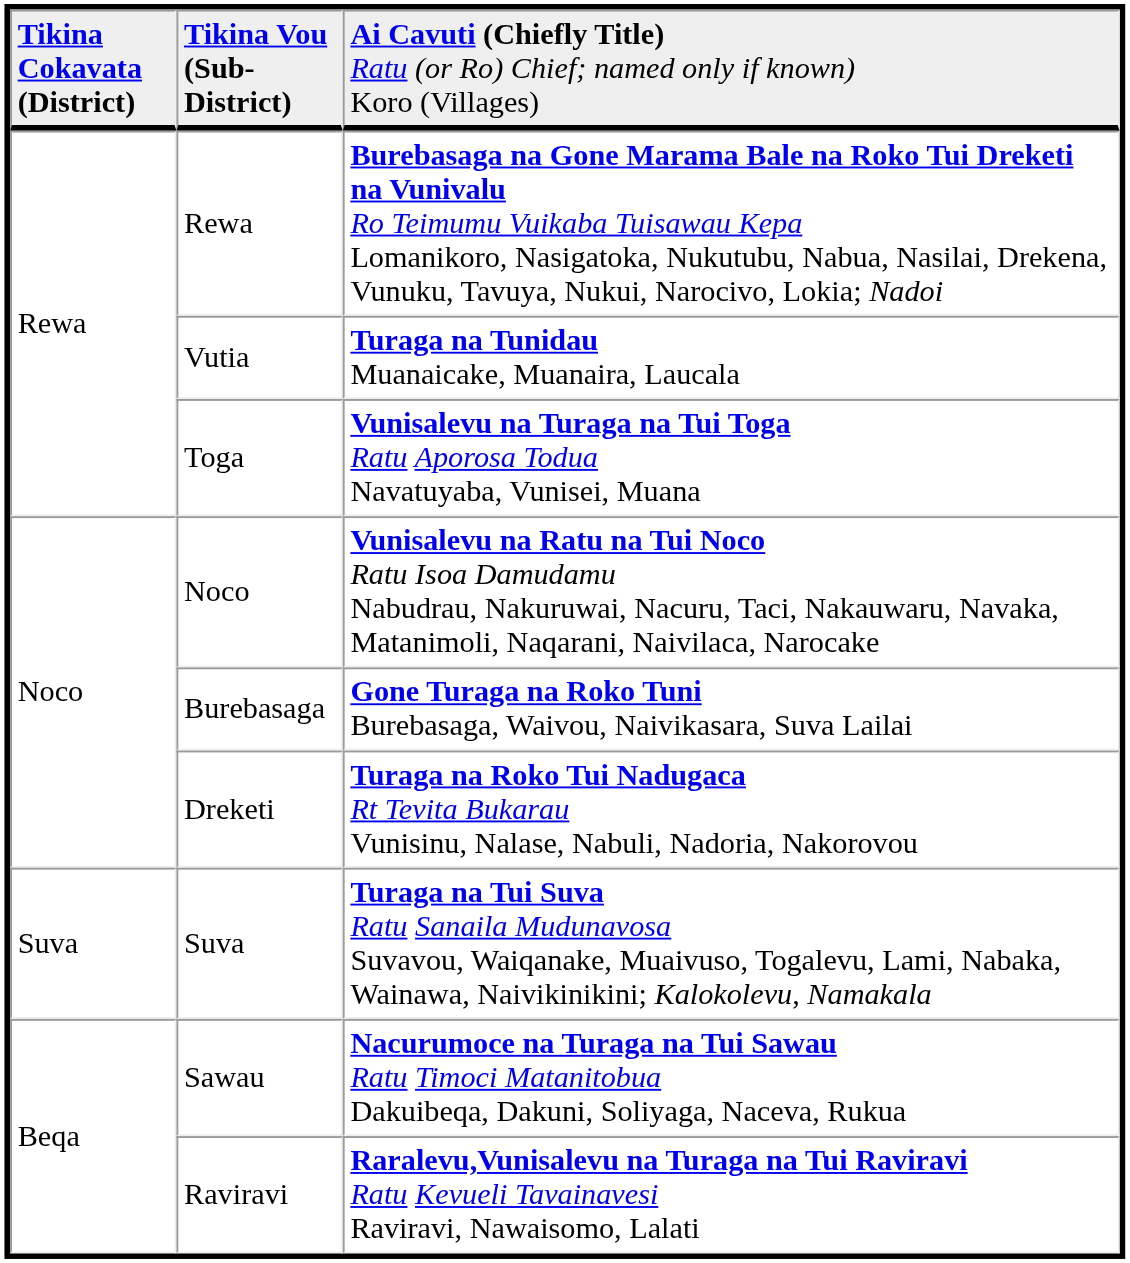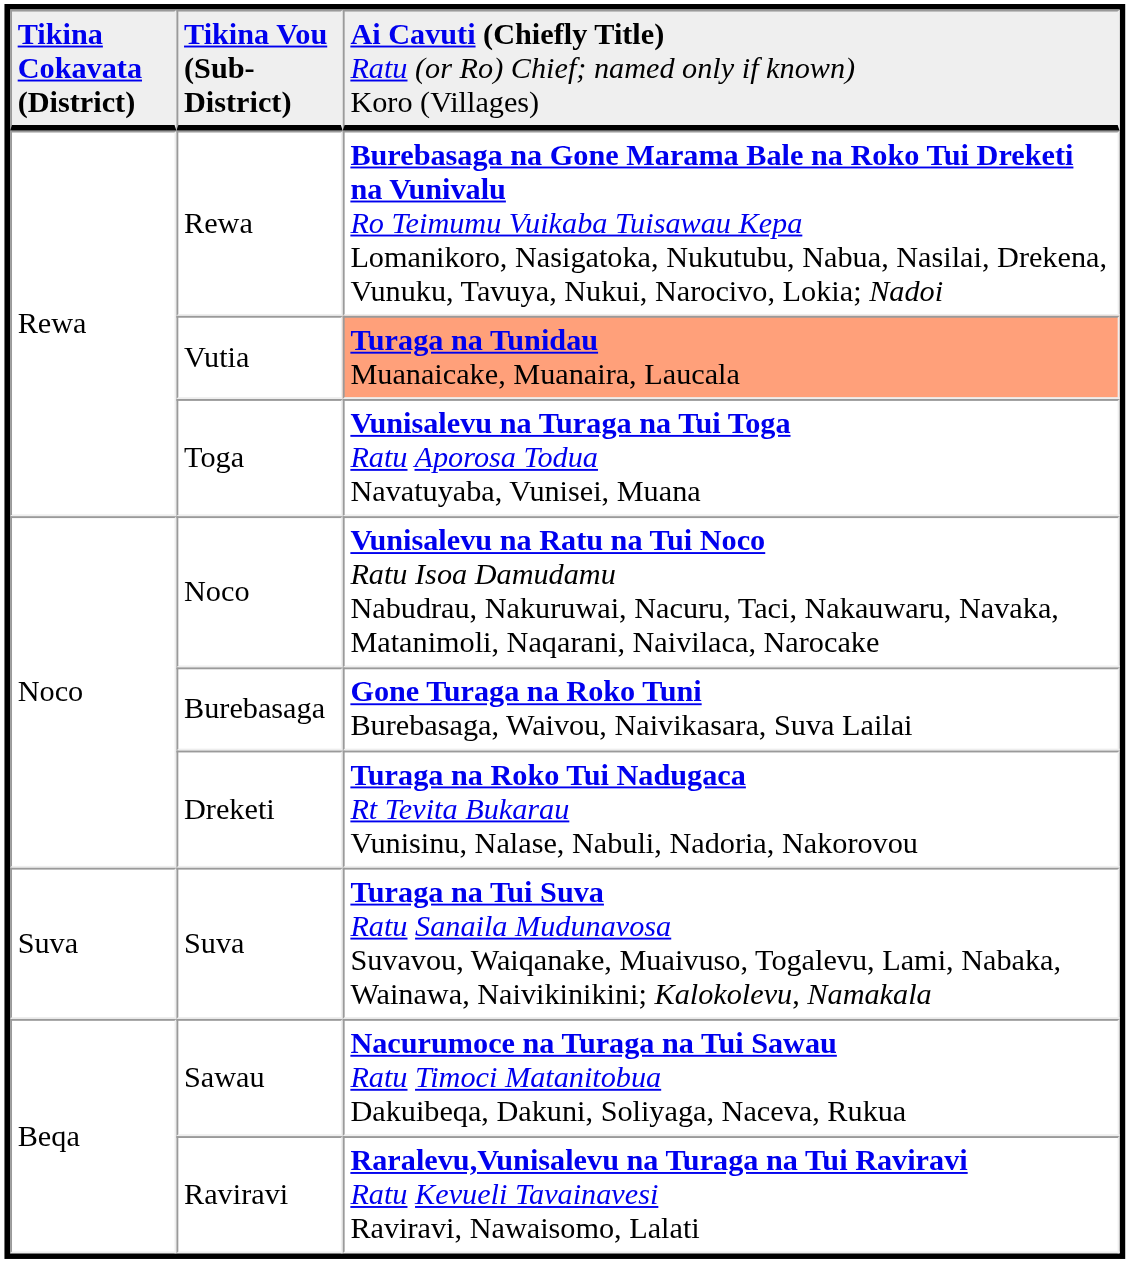Vutia | column 3: no background -> lightsalmon background
